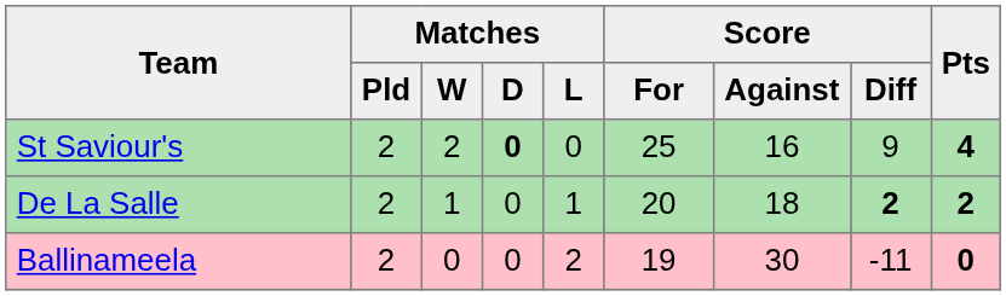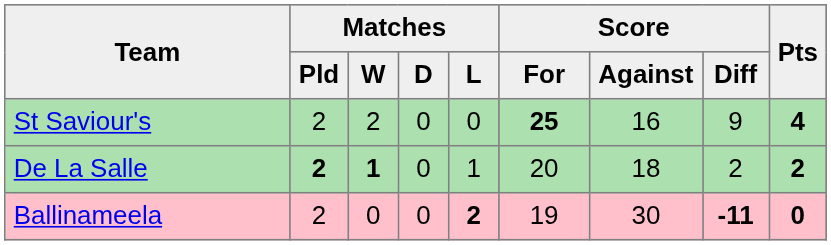St Saviour's | Matches / D: bold -> normal
St Saviour's | Score / For: normal -> bold
De La Salle | Matches / Pld: normal -> bold
De La Salle | Matches / W: normal -> bold
De La Salle | Score / Diff: bold -> normal
Ballinameela | Matches / L: normal -> bold
Ballinameela | Score / Diff: normal -> bold
